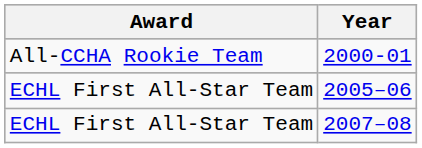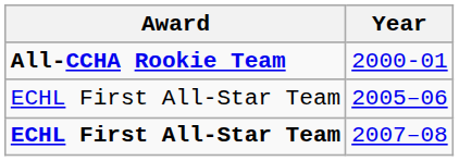row 2 | Award: normal -> bold
row 4 | Award: normal -> bold
